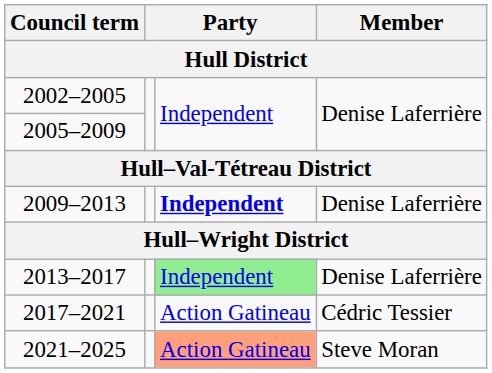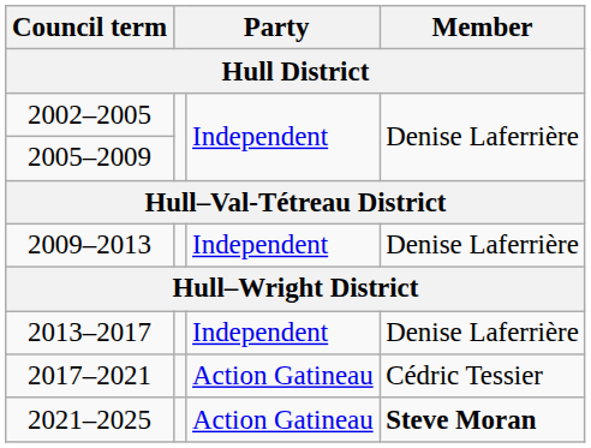2009–2013 | column 3: bold -> normal
2013–2017 | column 3: lightgreen background -> no background
2021–2025 | column 3: lightsalmon background -> no background
2021–2025 | Member: normal -> bold
